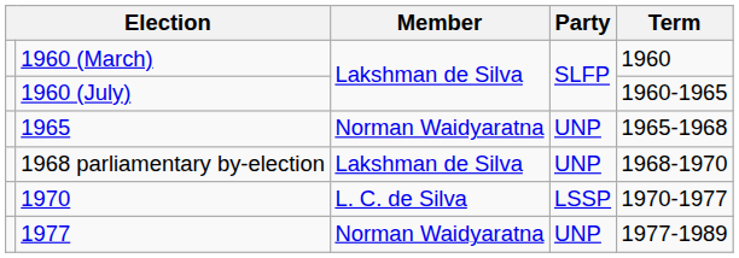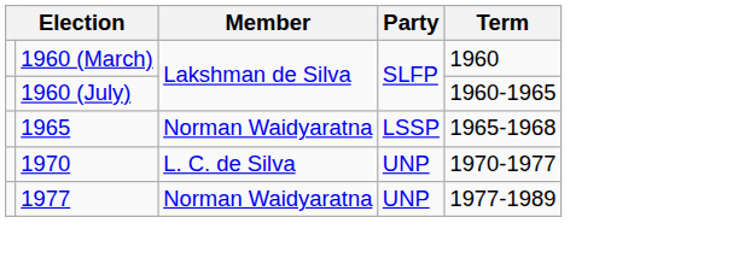1965 | Party: UNP -> LSSP
- row: 1968 parliamentary by-election | Lakshman de Silva | UNP | 1968-1970
1970 | Party: LSSP -> UNP
